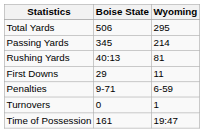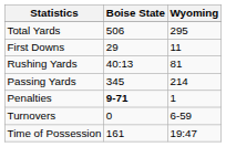rows swapped: Passing Yards <-> First Downs
Penalties | Boise State: normal -> bold
Penalties | Wyoming: 6-59 -> 1
Turnovers | Wyoming: 1 -> 6-59
